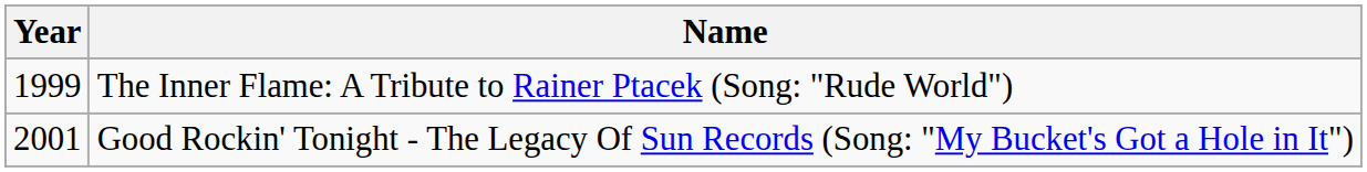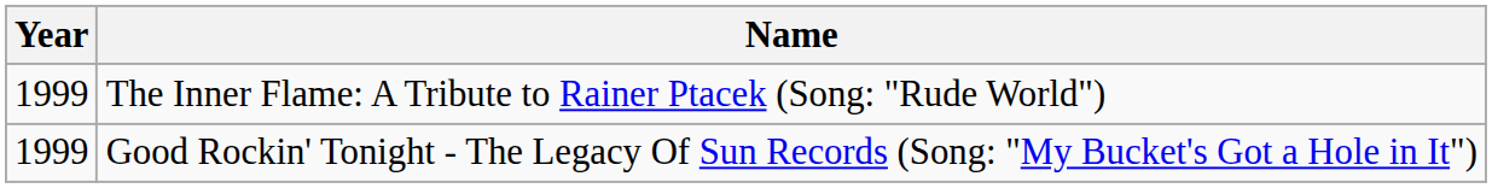row 3 | Year: 2001 -> 1999
